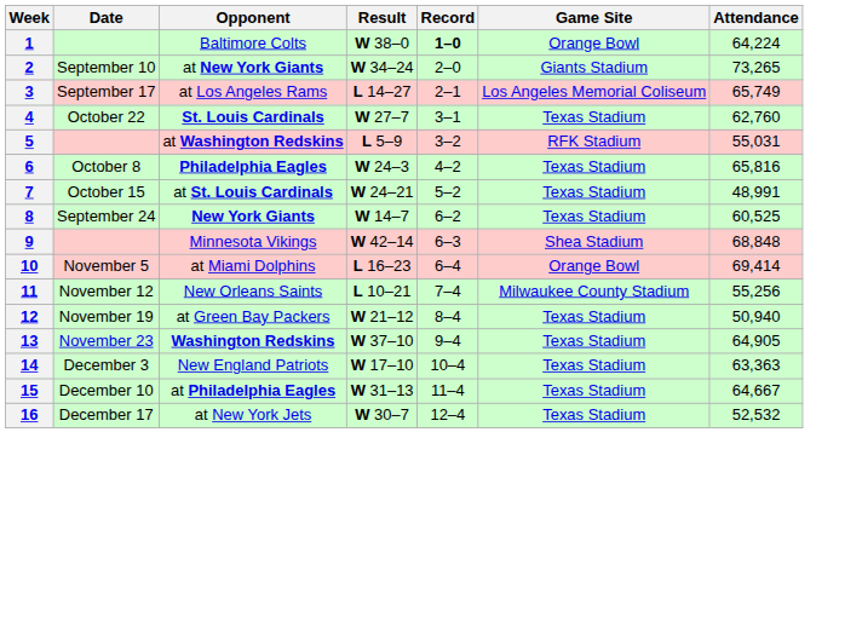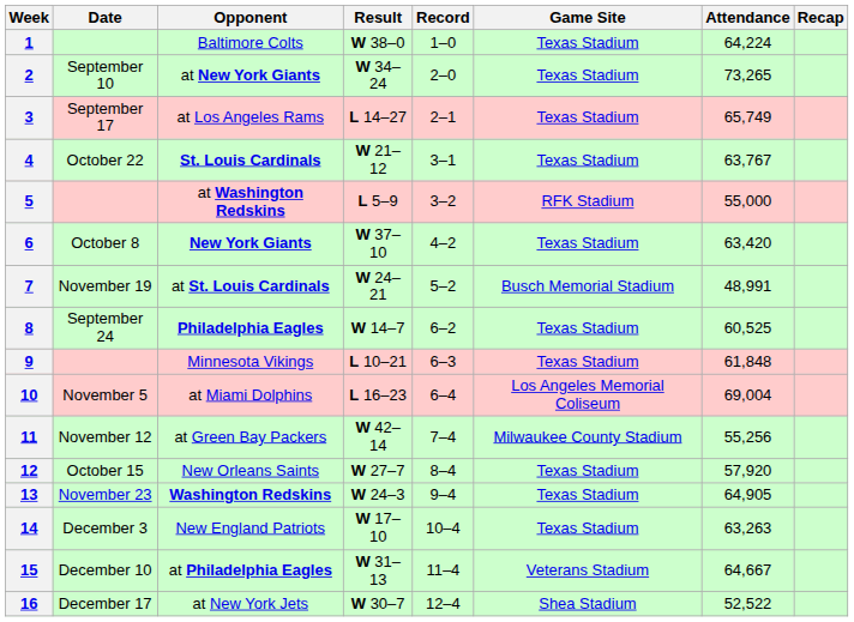+ column: Recap
1 | Record: bold -> normal
1 | Game Site: Orange Bowl -> Texas Stadium
2 | Game Site: Giants Stadium -> Texas Stadium
3 | Game Site: Los Angeles Memorial Coliseum -> Texas Stadium
4 | Result: W 27–7 -> W 21–12
4 | Attendance: 62,760 -> 63,767
5 | Attendance: 55,031 -> 55,000
6 | Opponent: Philadelphia Eagles -> New York Giants
6 | Result: W 24–3 -> W 37–10
6 | Attendance: 65,816 -> 63,420
7 | Date: October 15 -> November 19
7 | Game Site: Texas Stadium -> Busch Memorial Stadium
8 | Opponent: New York Giants -> Philadelphia Eagles
9 | Result: W 42–14 -> L 10–21
9 | Game Site: Shea Stadium -> Texas Stadium
9 | Attendance: 68,848 -> 61,848
10 | Game Site: Orange Bowl -> Los Angeles Memorial Coliseum
10 | Attendance: 69,414 -> 69,004
11 | Opponent: New Orleans Saints -> at Green Bay Packers
11 | Result: L 10–21 -> W 42–14
12 | Date: November 19 -> October 15
12 | Opponent: at Green Bay Packers -> New Orleans Saints
12 | Result: W 21–12 -> W 27–7
12 | Attendance: 50,940 -> 57,920
13 | Result: W 37–10 -> W 24–3
14 | Attendance: 63,363 -> 63,263
15 | Game Site: Texas Stadium -> Veterans Stadium
16 | Game Site: Texas Stadium -> Shea Stadium
16 | Attendance: 52,532 -> 52,522
